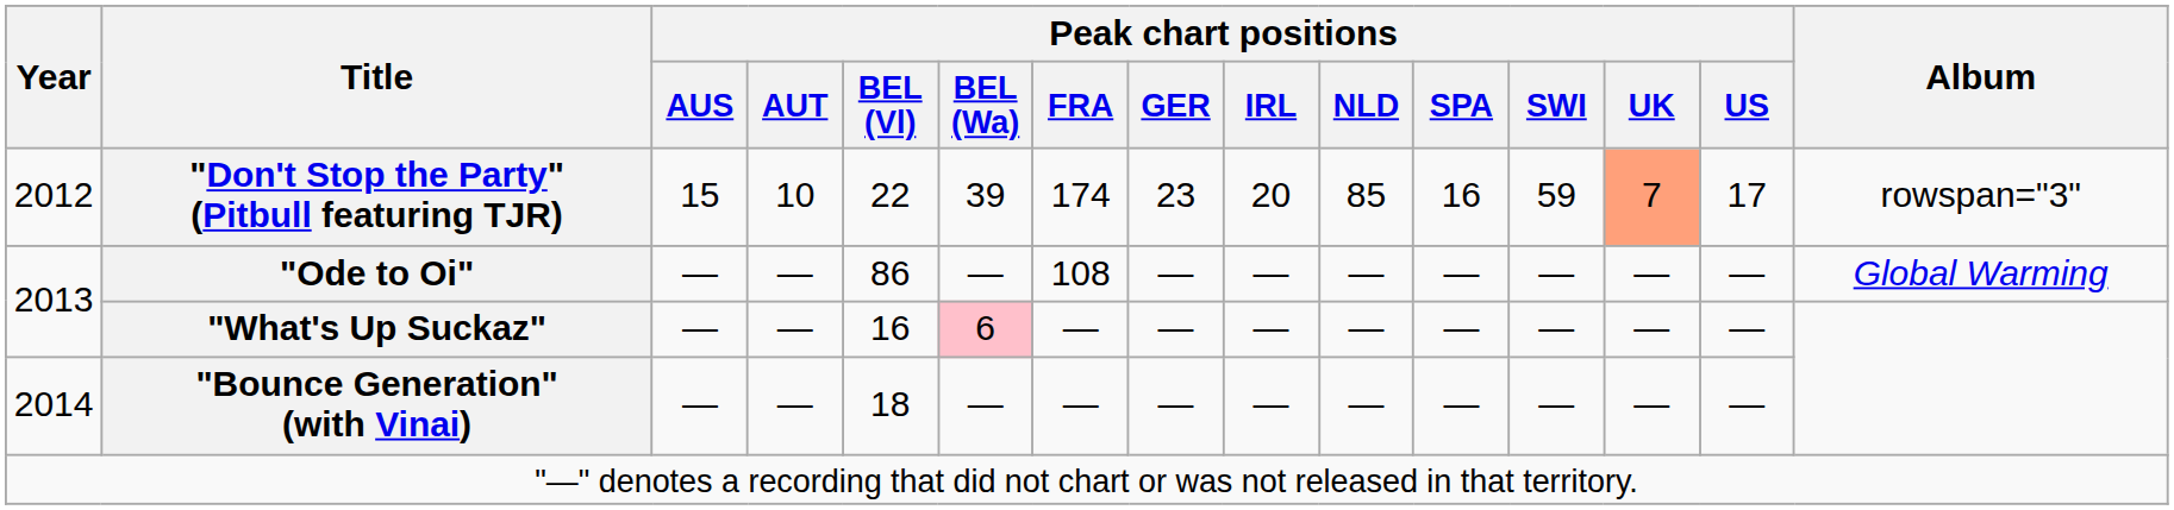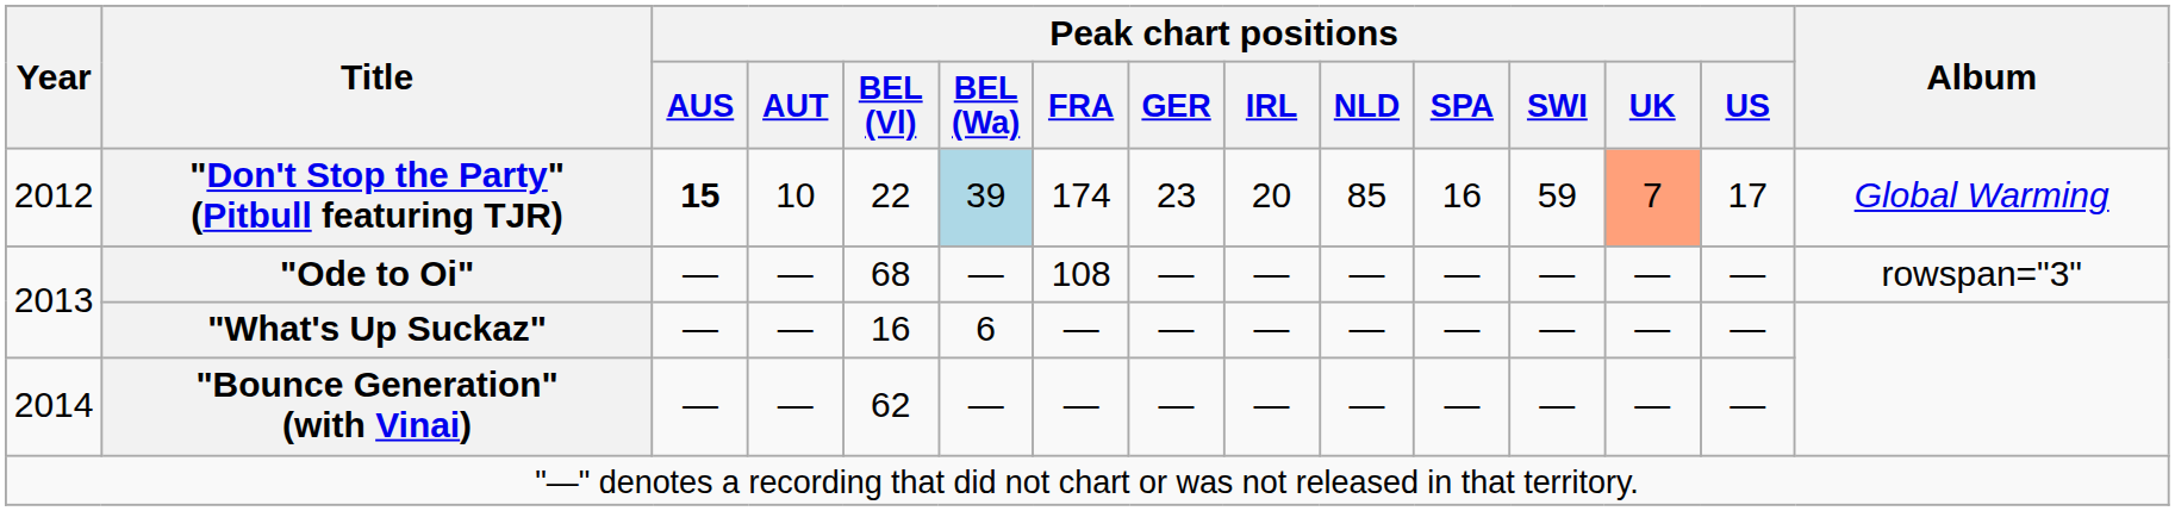"Don't Stop the Party" (Pitbull featuring TJR) | Peak chart positions / AUS: normal -> bold
"Don't Stop the Party" (Pitbull featuring TJR) | Peak chart positions / BEL (Wa): no background -> lightblue background
"Don't Stop the Party" (Pitbull featuring TJR) | Album: rowspan="3" -> Global Warming
"Ode to Oi" | Peak chart positions / BEL (Vl): 86 -> 68
"Ode to Oi" | Album: Global Warming -> rowspan="3"
"What's Up Suckaz" | Peak chart positions / BEL (Wa): pink background -> no background
"Bounce Generation" (with Vinai) | Peak chart positions / BEL (Vl): 18 -> 62
